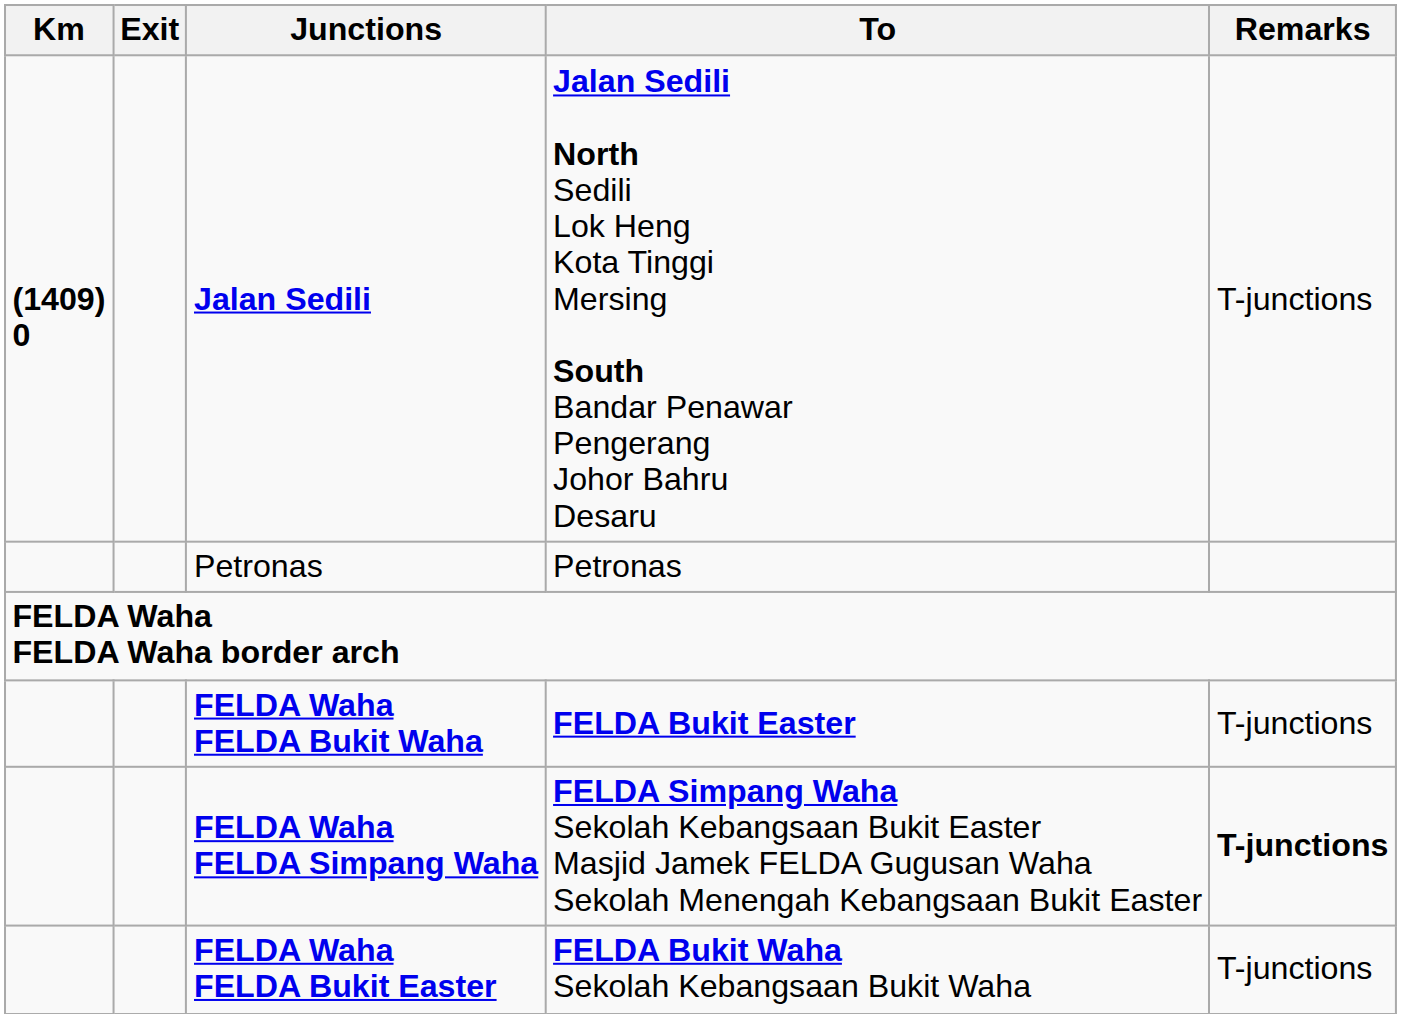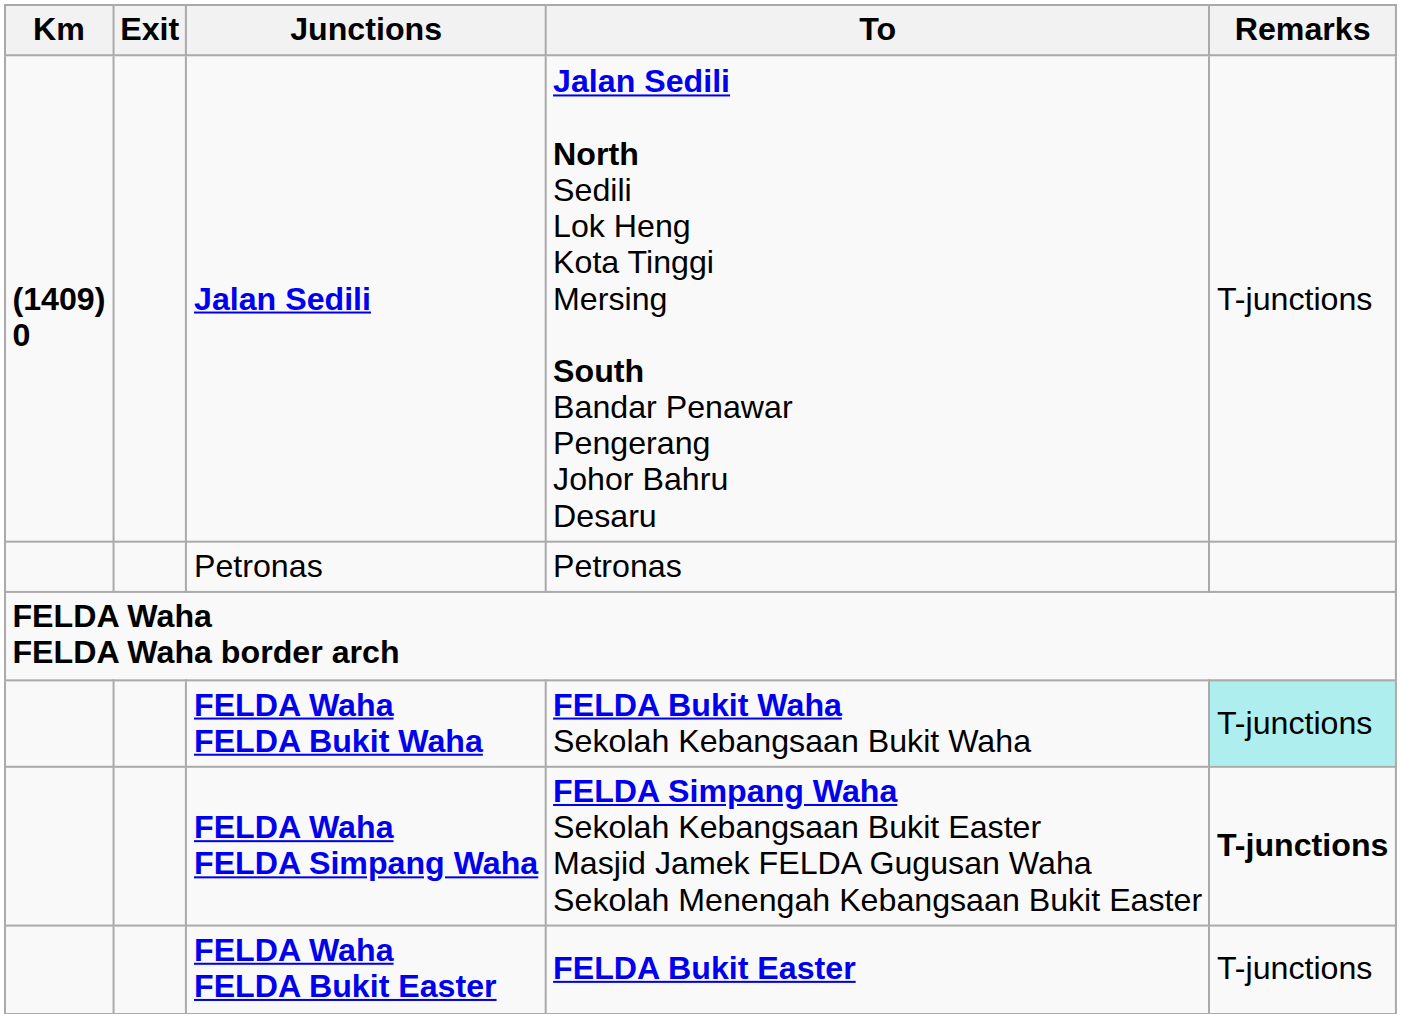FELDA Waha FELDA Bukit Waha | To: FELDA Bukit Easter -> FELDA Bukit Waha Sekolah Kebangsaan Bukit Waha
FELDA Waha FELDA Bukit Waha | Remarks: no background -> paleturquoise background
FELDA Waha FELDA Bukit Easter | To: FELDA Bukit Waha Sekolah Kebangsaan Bukit Waha -> FELDA Bukit Easter
